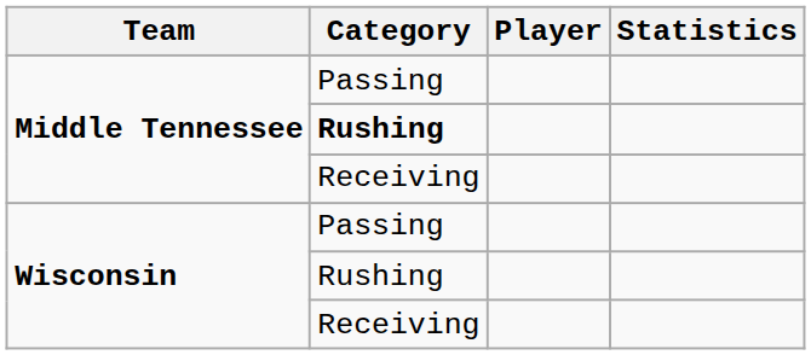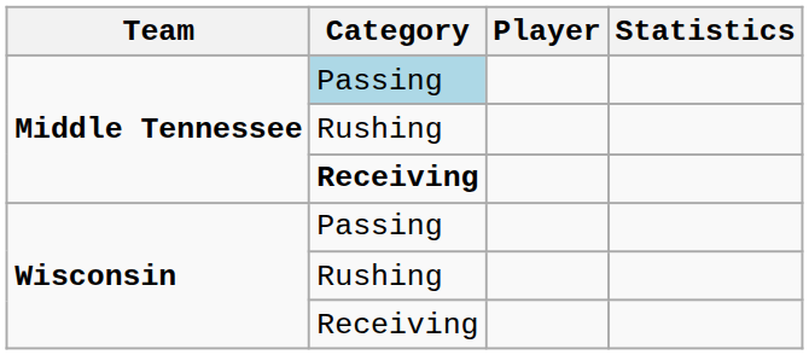Middle Tennessee / Passing | Category: no background -> lightblue background
Middle Tennessee / Rushing | Category: bold -> normal
Middle Tennessee / Receiving | Category: normal -> bold
